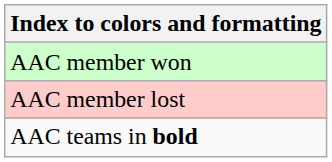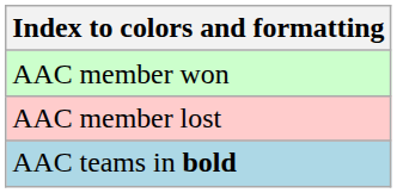row 4 | column 1: no background -> lightblue background
